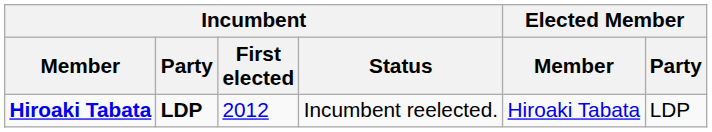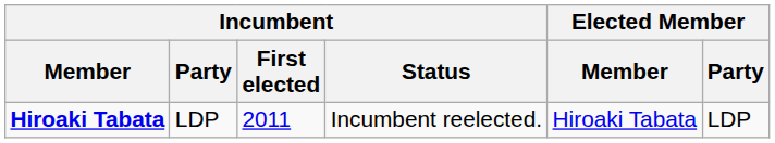row 3 | Incumbent / Party: bold -> normal
row 3 | Incumbent / First elected: 2012 -> 2011
